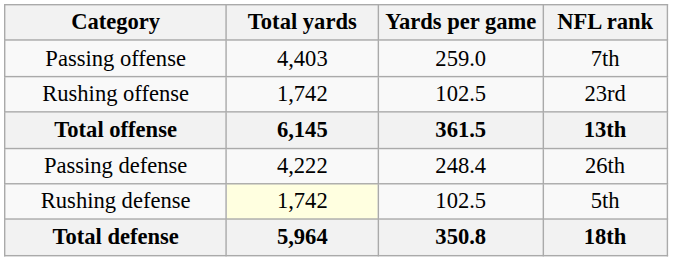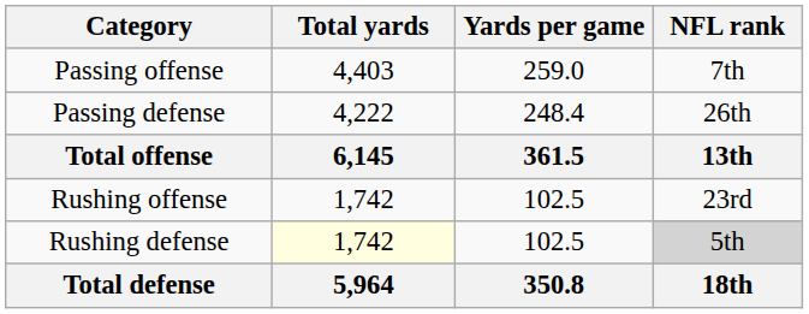rows swapped: Rushing offense <-> Passing defense
Rushing defense | NFL rank: no background -> lightgrey background
